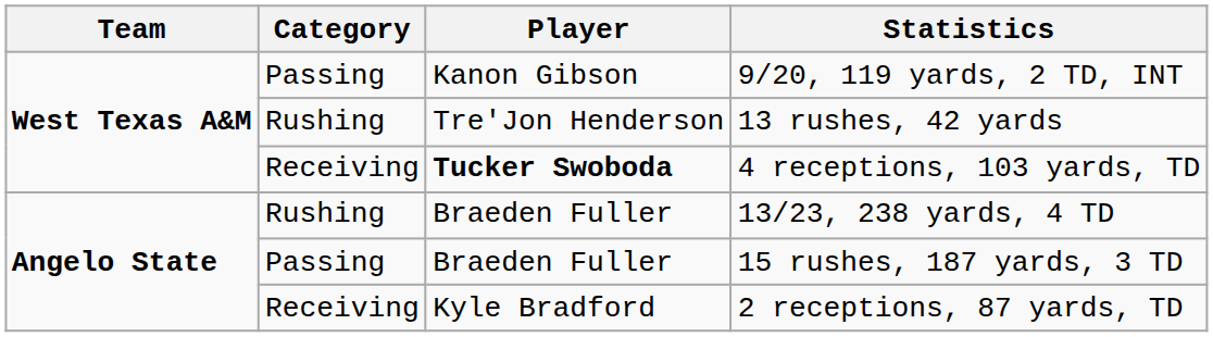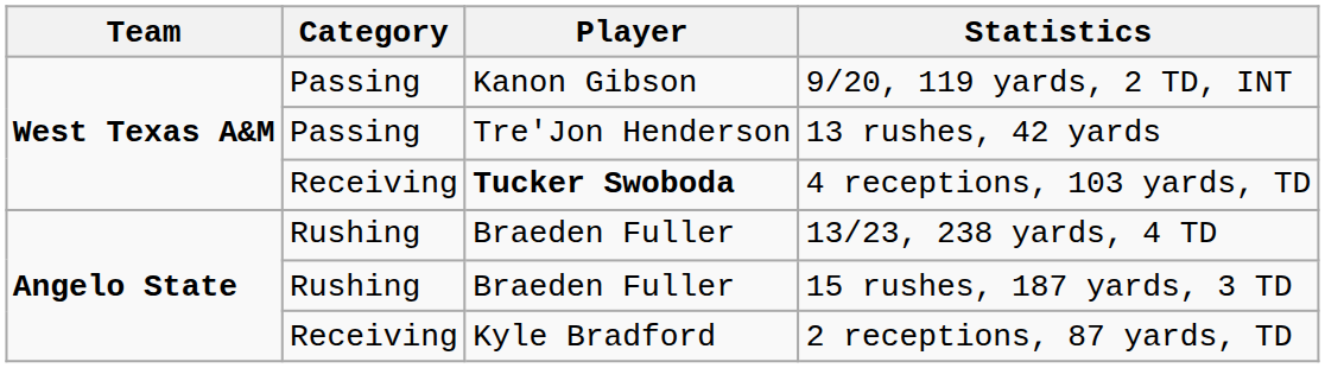13 rushes, 42 yards | Category: Rushing -> Passing
15 rushes, 187 yards, 3 TD | Category: Passing -> Rushing
